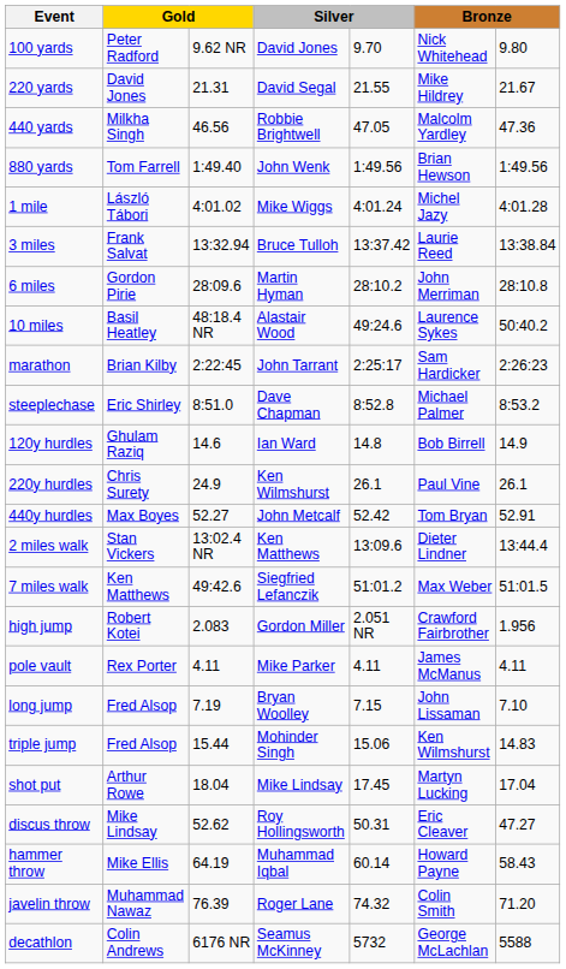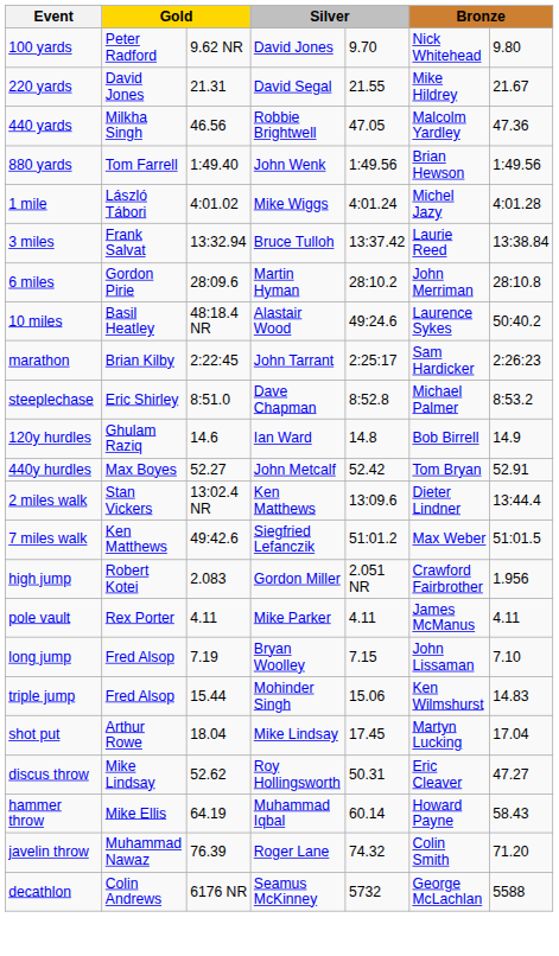- row: 220y hurdles | Chris Surety | 24.9 | Ken Wilmshurst | 26.1 | Paul Vine | 26.1
